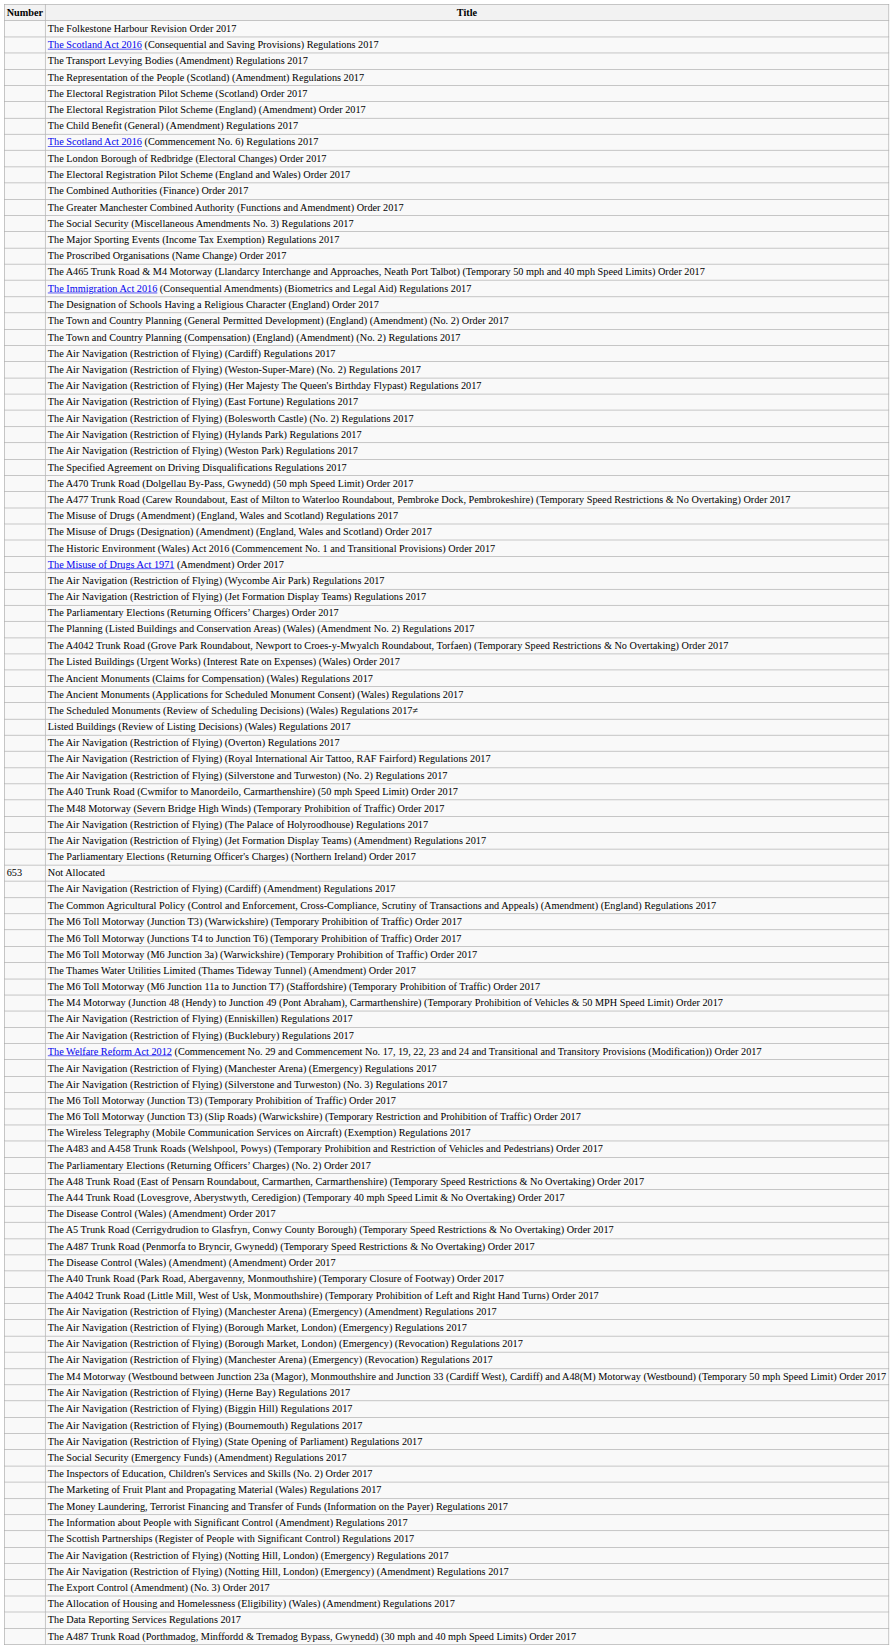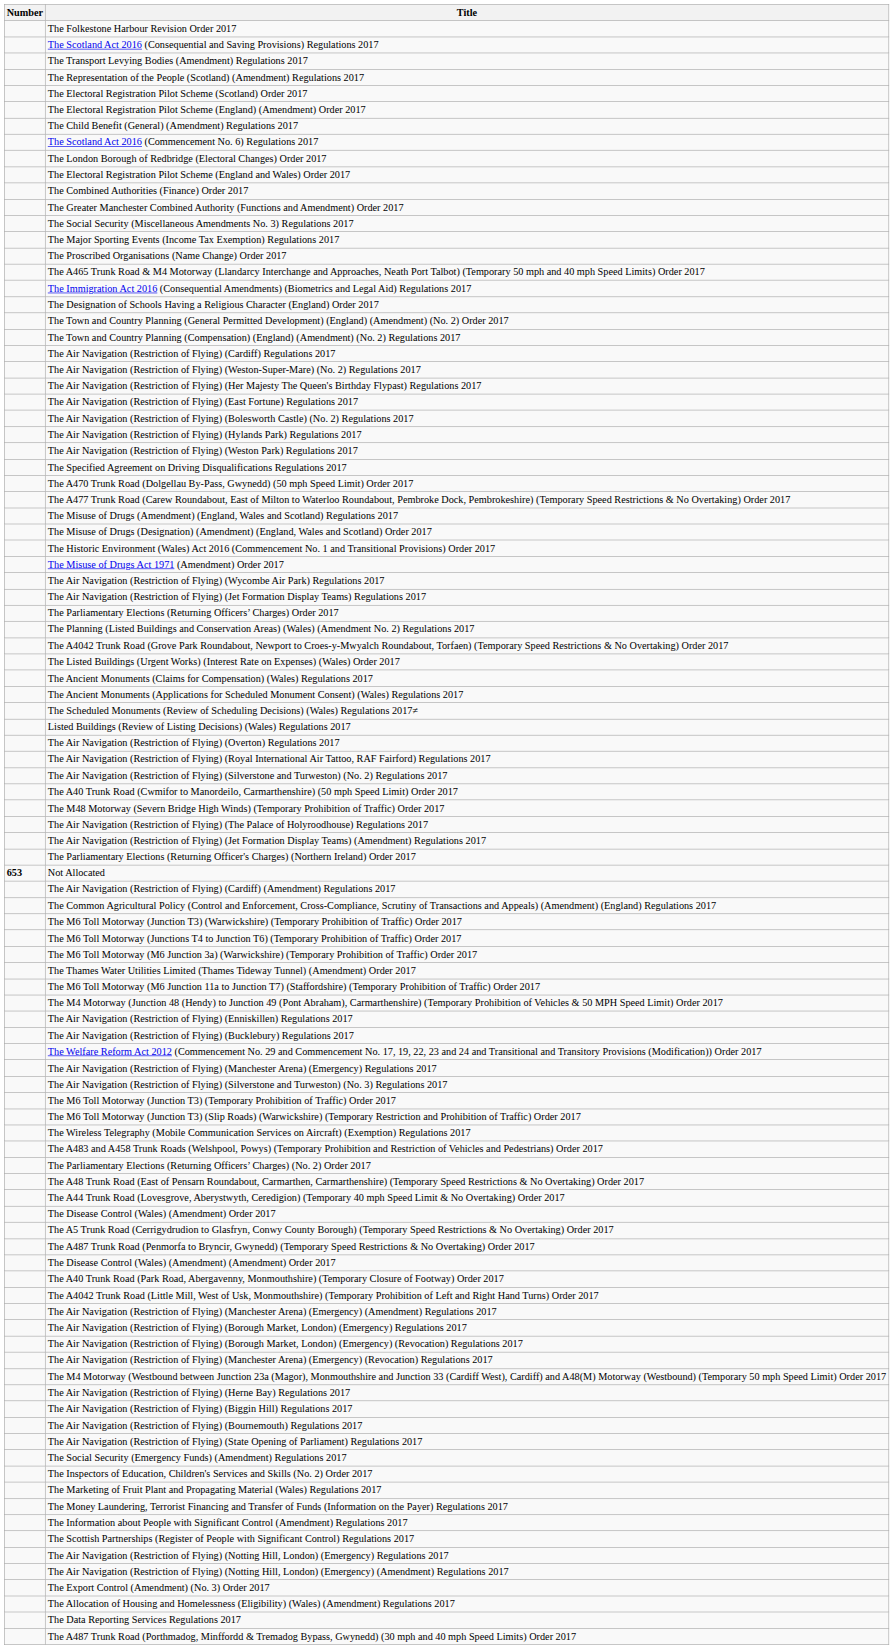Not Allocated | Number: normal -> bold
